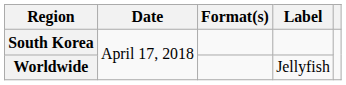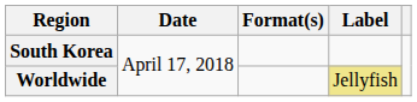Worldwide | Label: no background -> khaki background
